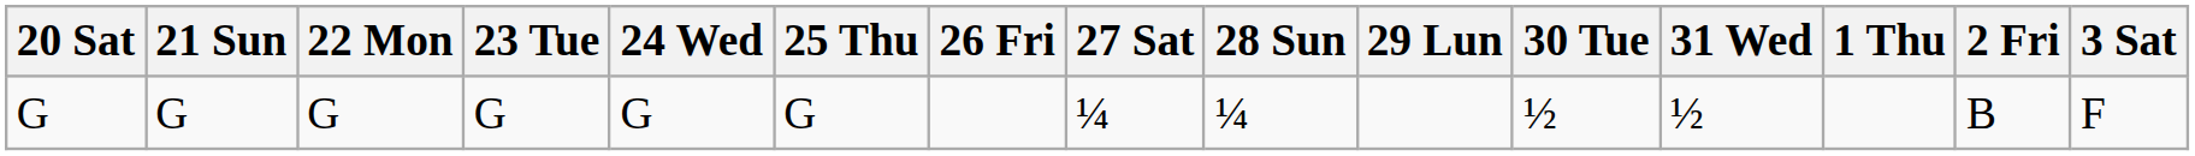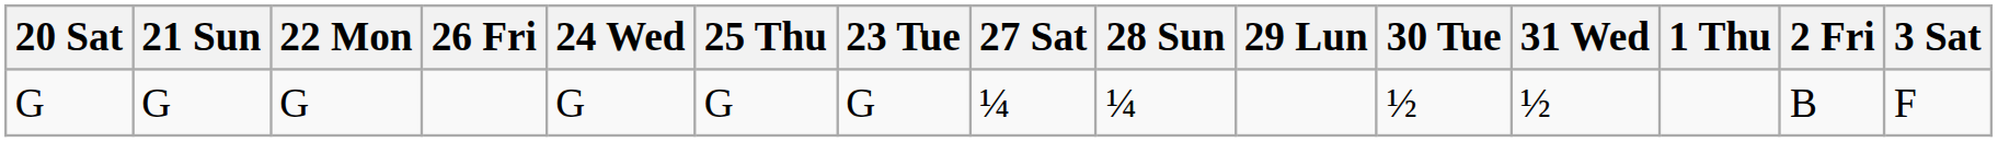columns swapped: 23 Tue <-> 26 Fri
